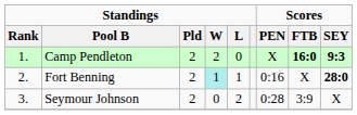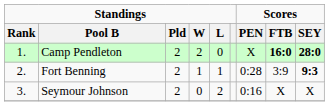Camp Pendleton | Scores / SEY: 9:3 -> 28:0
Fort Benning | Standings / W: paleturquoise background -> no background
Fort Benning | Scores / PEN: 0:16 -> 0:28
Fort Benning | Scores / FTB: X -> 3:9
Fort Benning | Scores / SEY: 28:0 -> 9:3
Seymour Johnson | Scores / PEN: 0:28 -> 0:16
Seymour Johnson | Scores / FTB: 3:9 -> X
